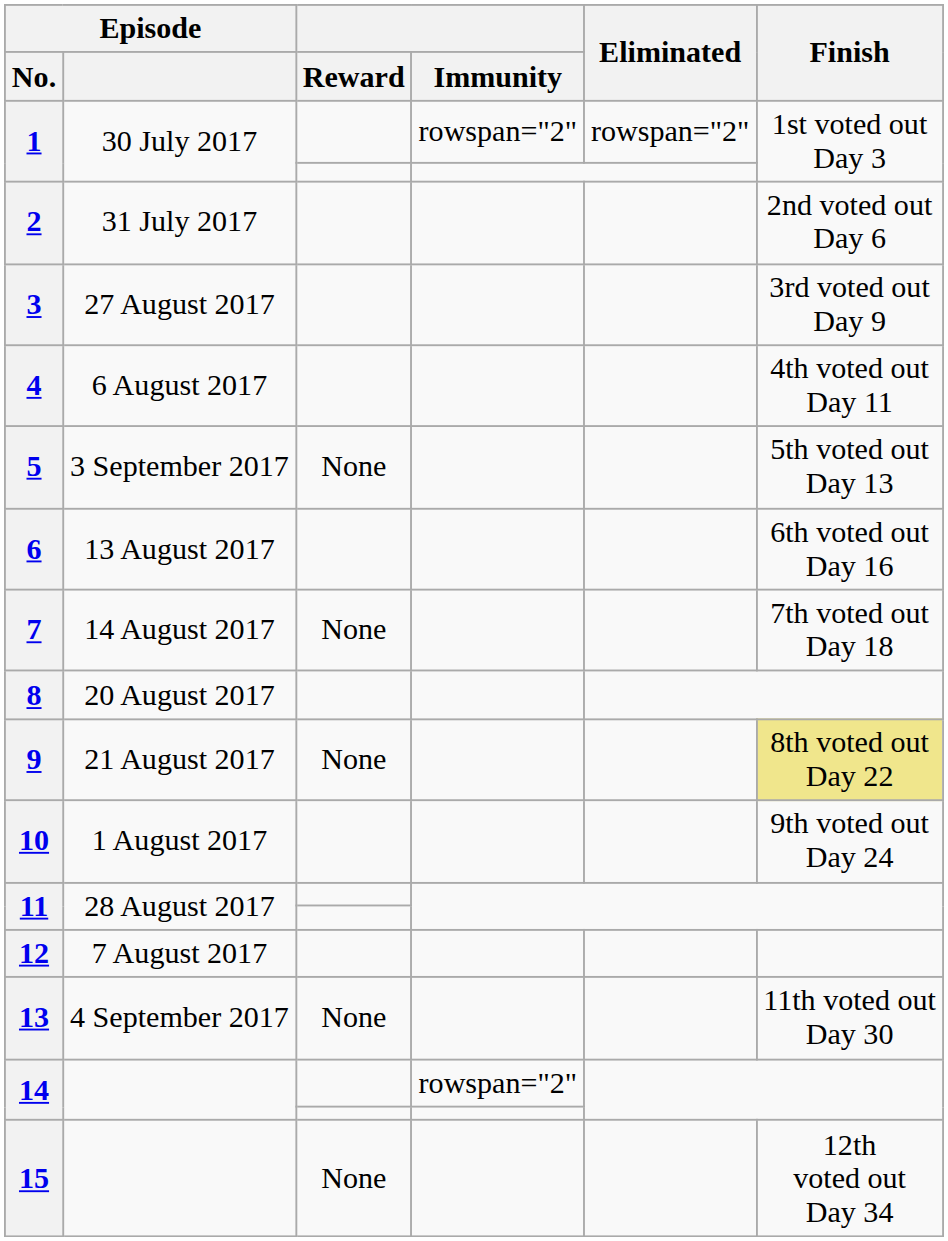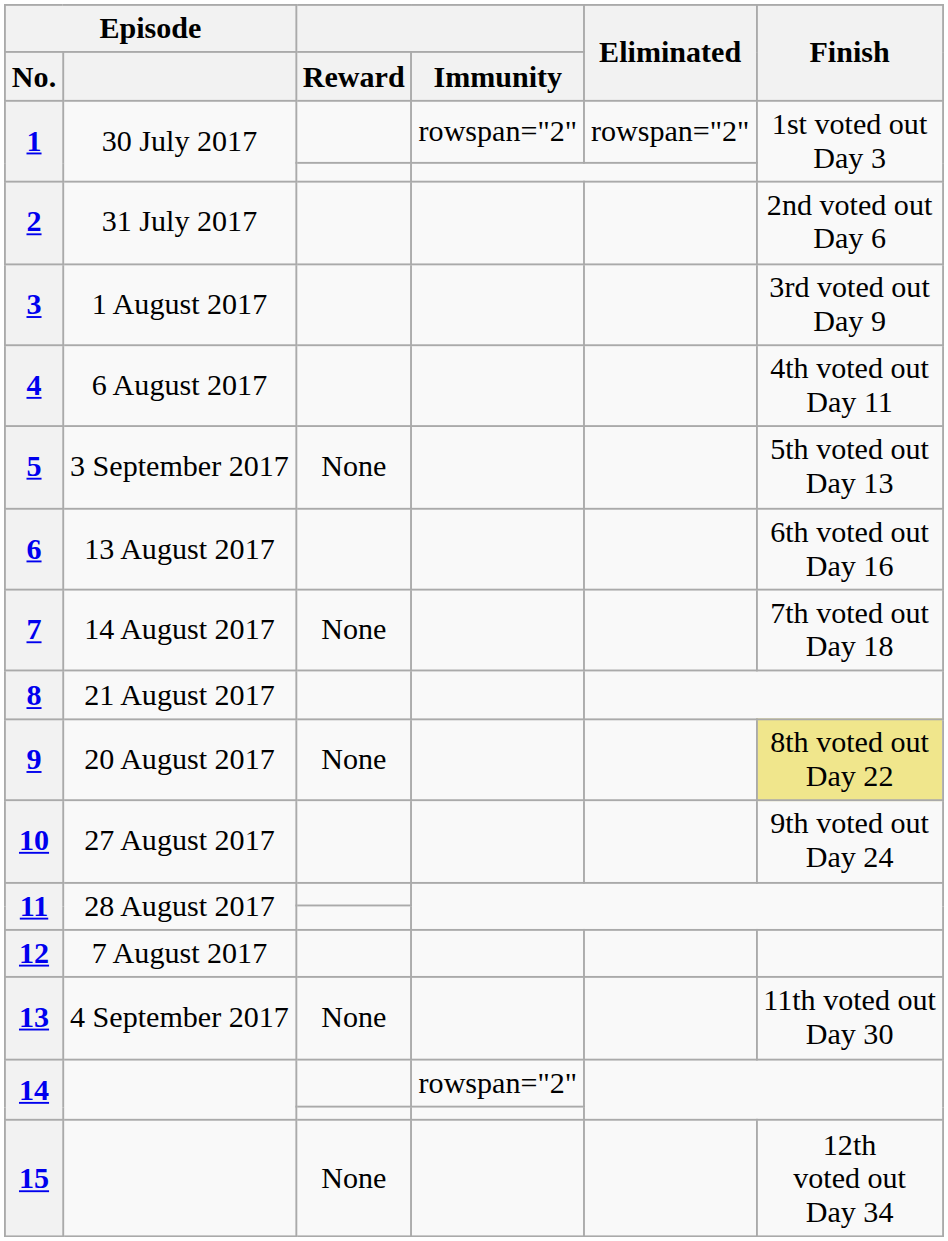3 | Episode: 27 August 2017 -> 1 August 2017
8 | Episode: 20 August 2017 -> 21 August 2017
9 | Episode: 21 August 2017 -> 20 August 2017
10 | Episode: 1 August 2017 -> 27 August 2017
